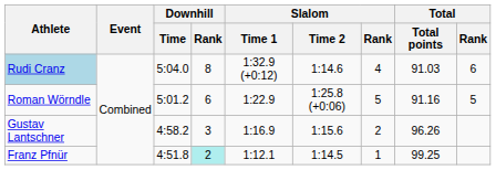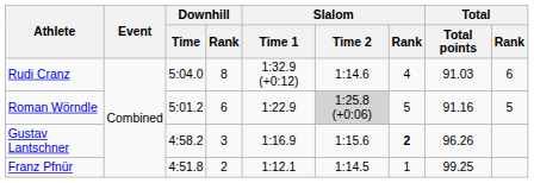row 3 | Athlete: lightblue background -> no background
row 4 | Slalom / Time 2: no background -> lightgrey background
row 5 | Slalom / Rank: normal -> bold
row 6 | Downhill / Rank: paleturquoise background -> no background
